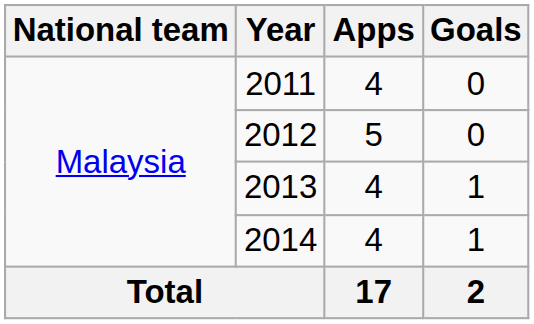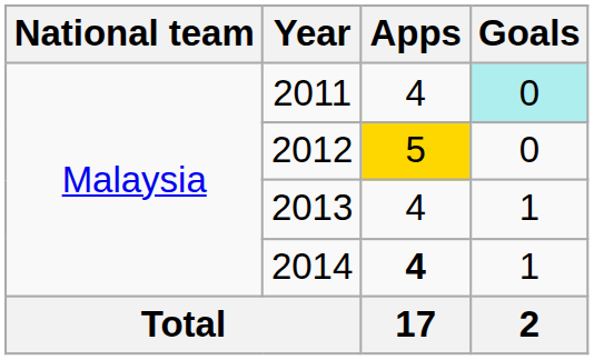2011 | Goals: no background -> paleturquoise background
2012 | Apps: no background -> gold background
2014 | Apps: normal -> bold
